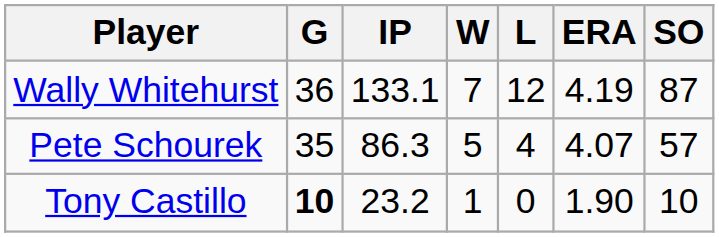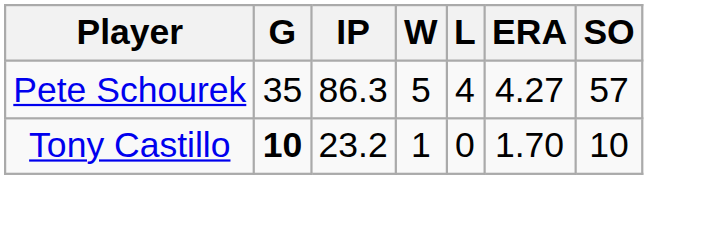- row: Wally Whitehurst | 36 | 133.1 | 7 | 12 | 4.19 | 87
Pete Schourek | ERA: 4.07 -> 4.27
Tony Castillo | ERA: 1.90 -> 1.70
